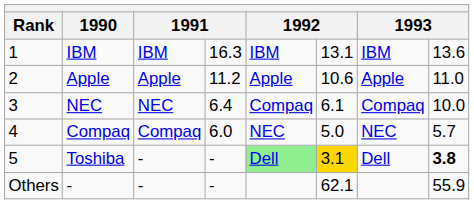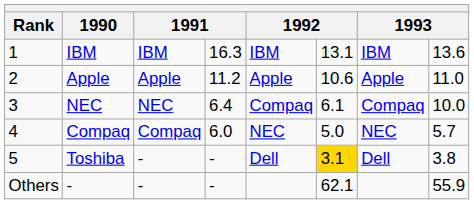Toshiba | column 5: lightgreen background -> no background
Toshiba | column 8: bold -> normal
